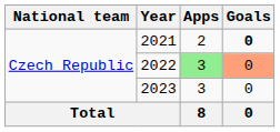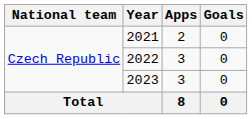2021 | Goals: bold -> normal
2022 | Apps: lightgreen background -> no background
2022 | Goals: lightsalmon background -> no background
